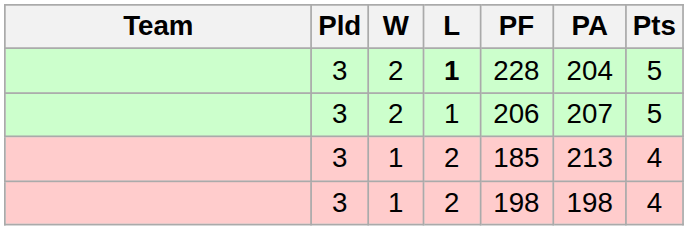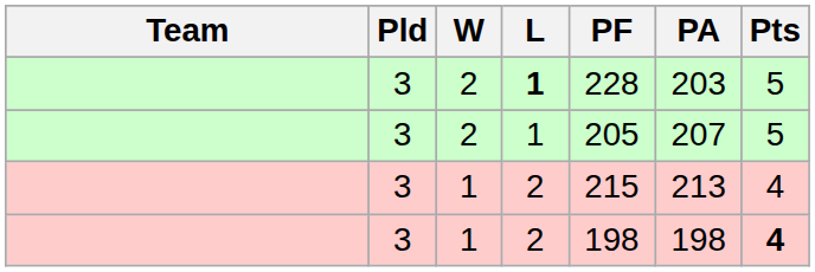row 2 | PA: 204 -> 203
row 3 | PF: 206 -> 205
row 4 | PF: 185 -> 215
row 5 | Pts: normal -> bold
